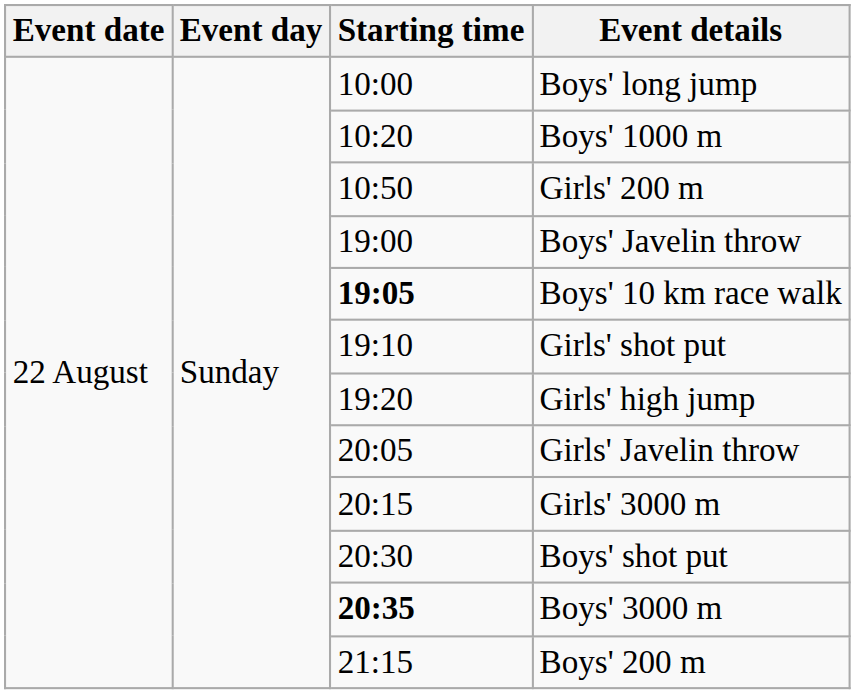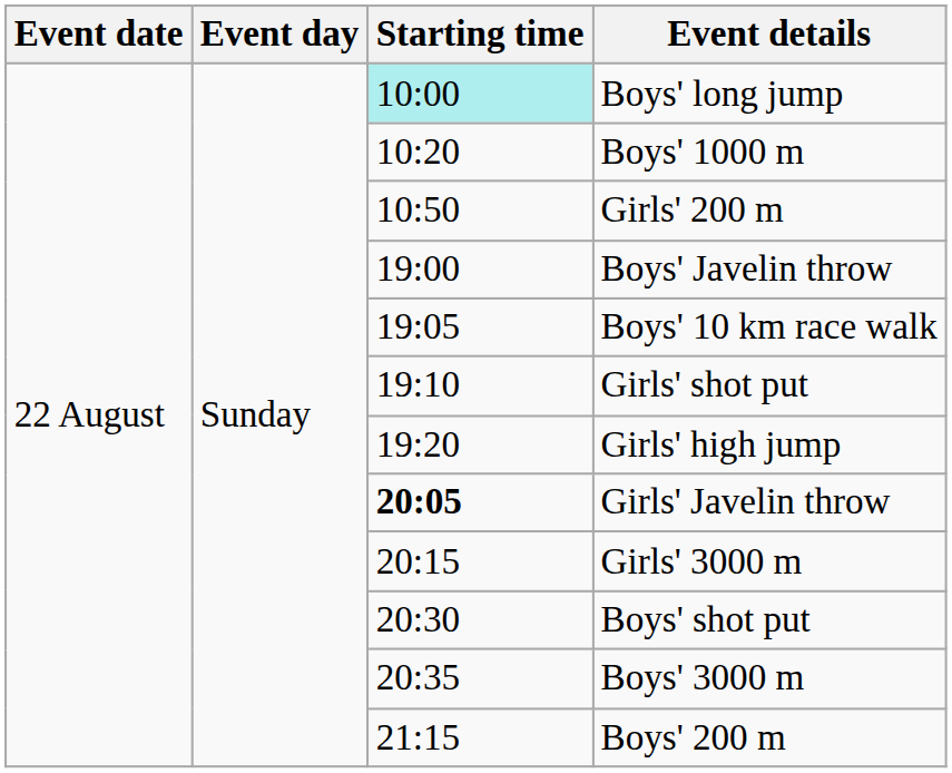Boys' long jump | Starting time: no background -> paleturquoise background
Boys' 10 km race walk | Starting time: bold -> normal
Girls' Javelin throw | Starting time: normal -> bold
Boys' 3000 m | Starting time: bold -> normal
